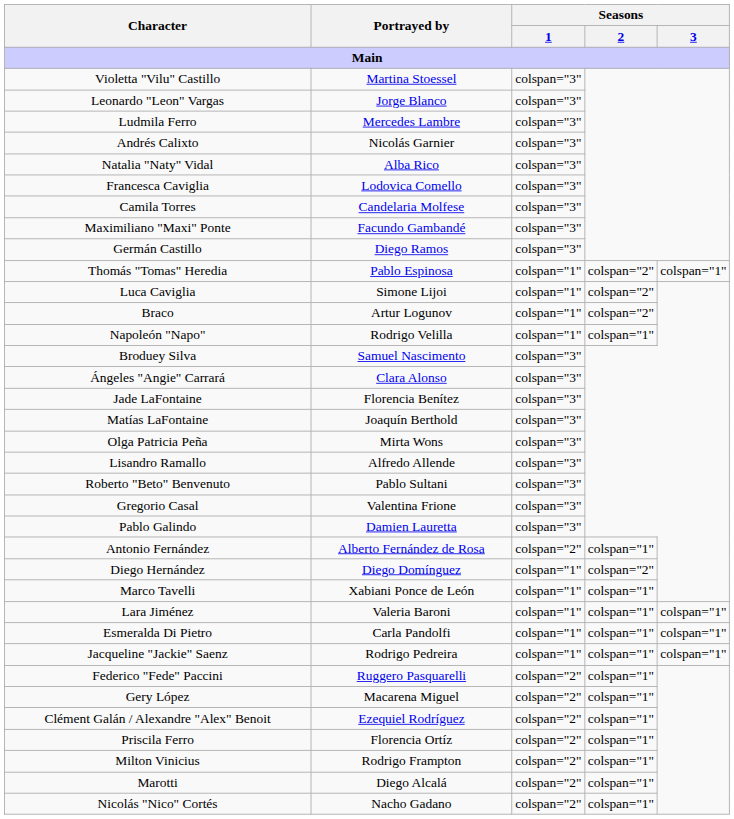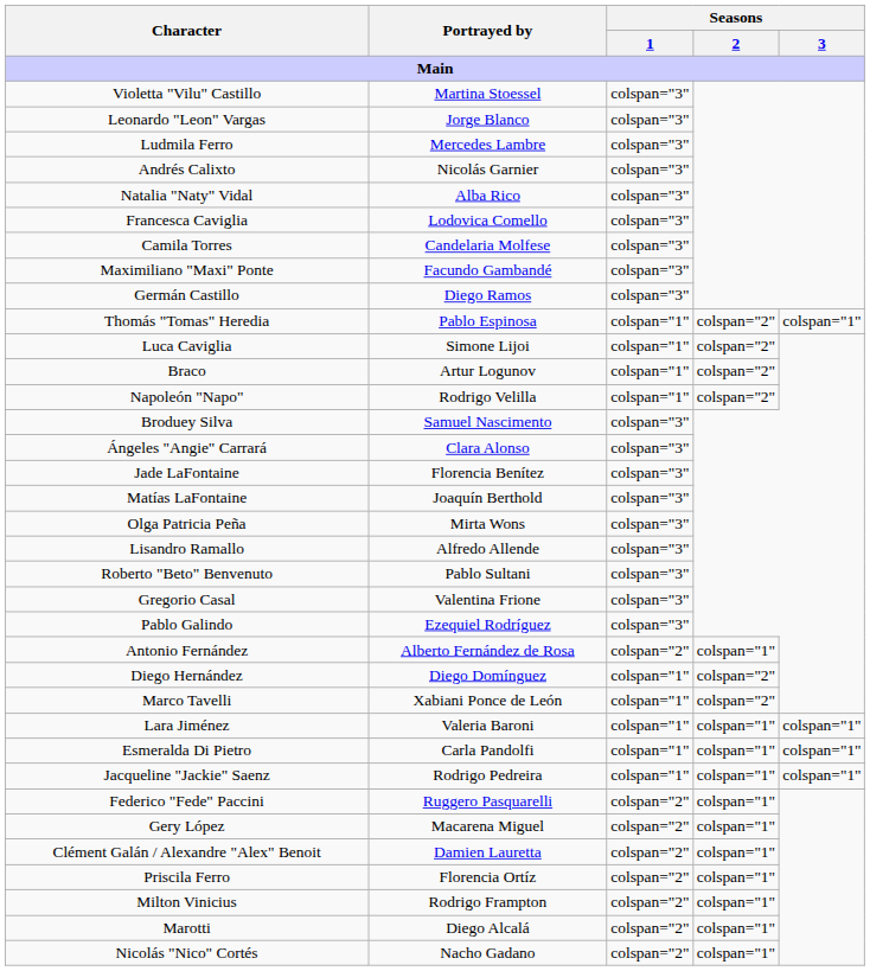Napoleón "Napo" | Seasons / 2: colspan="1" -> colspan="2"
Pablo Galindo | Portrayed by: Damien Lauretta -> Ezequiel Rodríguez
Marco Tavelli | Seasons / 2: colspan="1" -> colspan="2"
Clément Galán / Alexandre "Alex" Benoit | Portrayed by: Ezequiel Rodríguez -> Damien Lauretta
